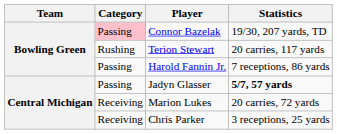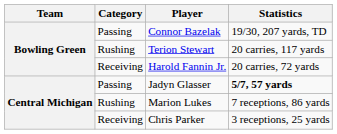Connor Bazelak | Category: pink background -> no background
Harold Fannin Jr. | Category: Passing -> Receiving
Harold Fannin Jr. | Statistics: 7 receptions, 86 yards -> 20 carries, 72 yards
Marion Lukes | Category: Receiving -> Rushing
Marion Lukes | Statistics: 20 carries, 72 yards -> 7 receptions, 86 yards
